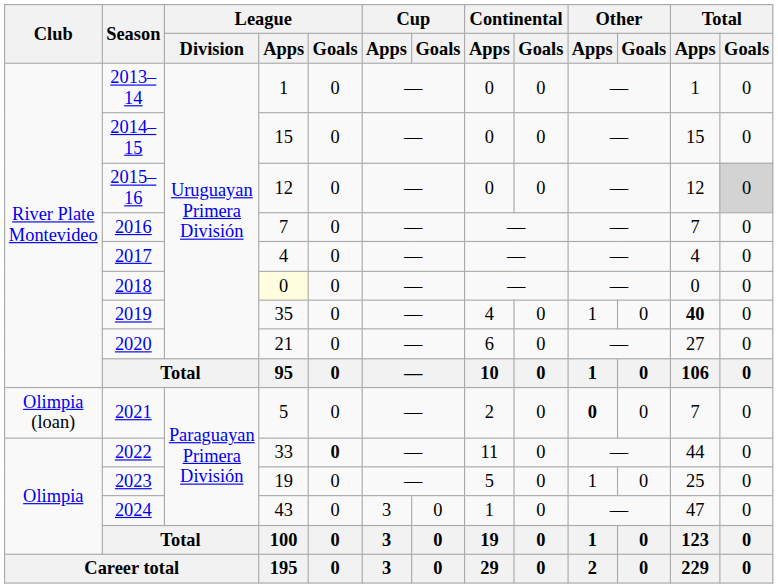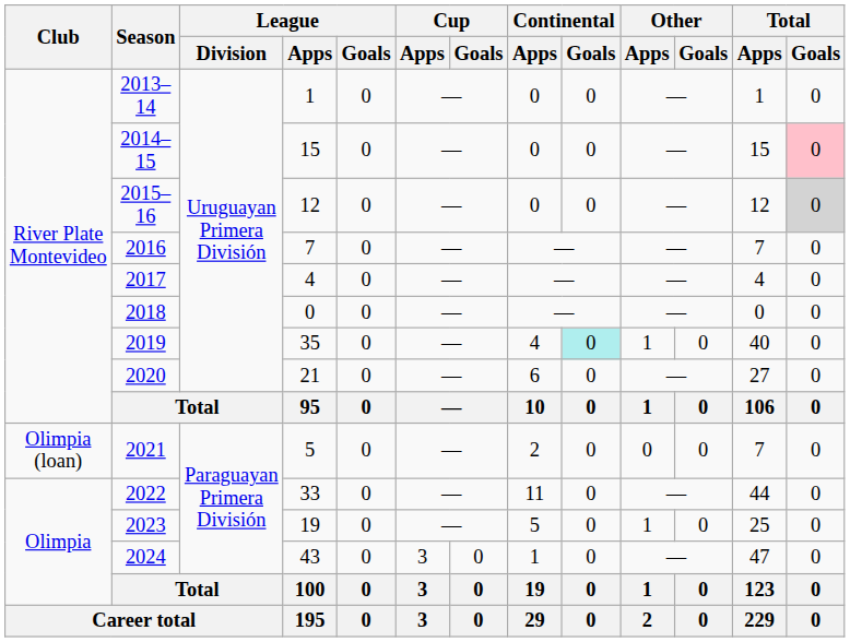2014–15 | Total / Goals: no background -> pink background
2018 | League / Apps: lightyellow background -> no background
2019 | Continental / Goals: no background -> paleturquoise background
2019 | Total / Apps: bold -> normal
2021 | Other / Apps: bold -> normal
2022 | League / Goals: bold -> normal
